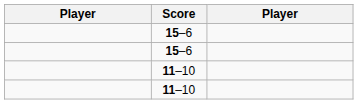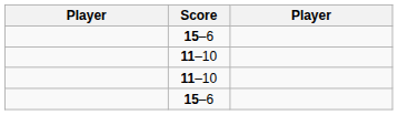row 3 | Score: 15–6 -> 11–10
row 5 | Score: 11–10 -> 15–6
